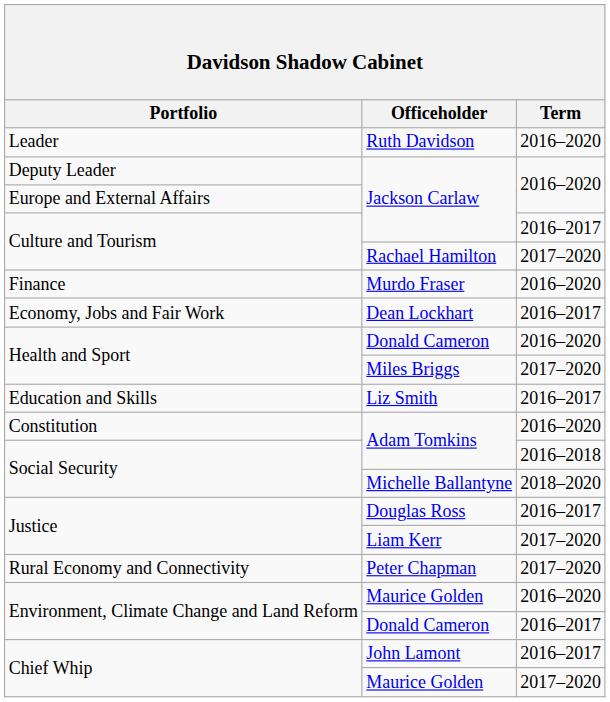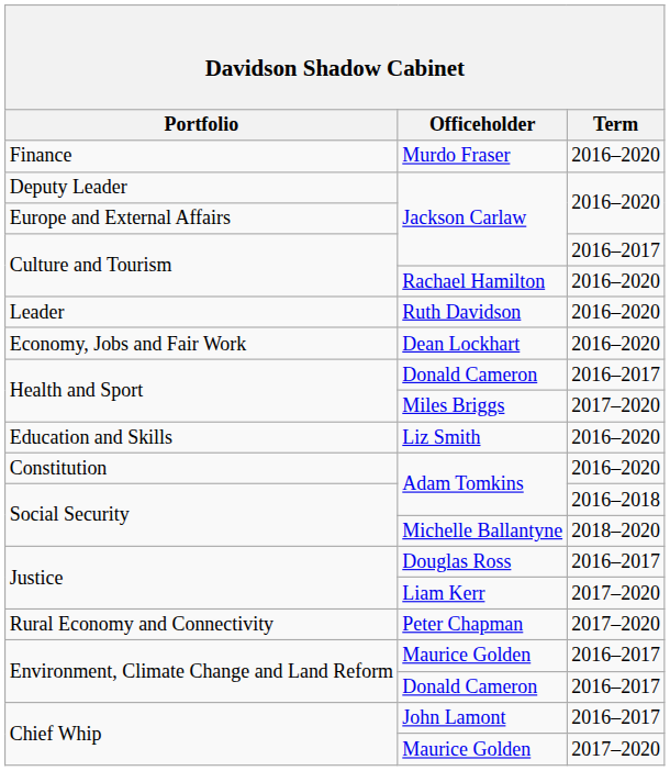rows swapped: Ruth Davidson <-> Murdo Fraser
Rachael Hamilton | Term: 2017–2020 -> 2016–2020
Dean Lockhart | Term: 2016–2017 -> 2016–2020
Health and Sport / Donald Cameron | Term: 2016–2020 -> 2016–2017
Liz Smith | Term: 2016–2017 -> 2016–2020
Environment, Climate Change and Land Reform / Maurice Golden | Term: 2016–2020 -> 2016–2017
